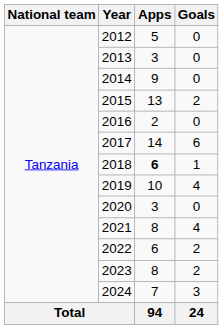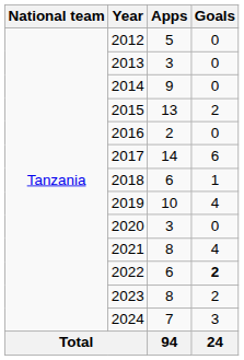2018 | Apps: bold -> normal
2022 | Goals: normal -> bold
